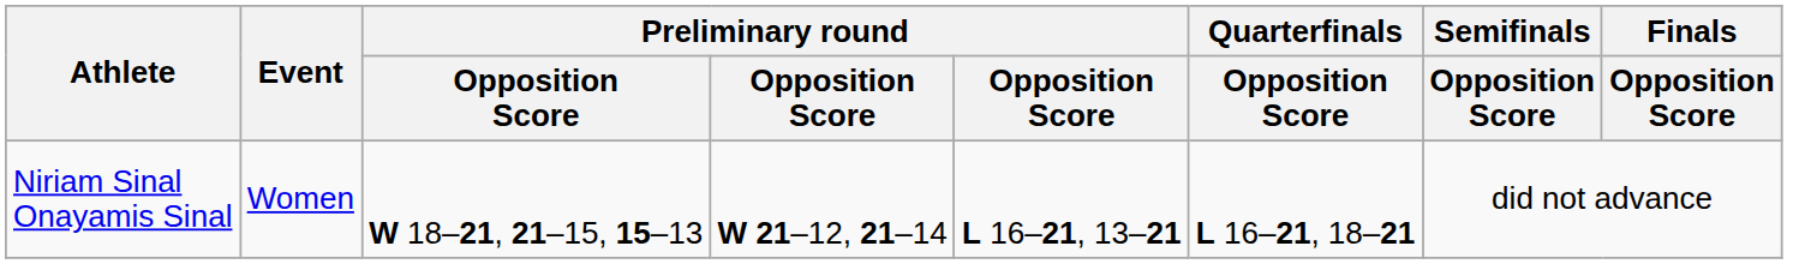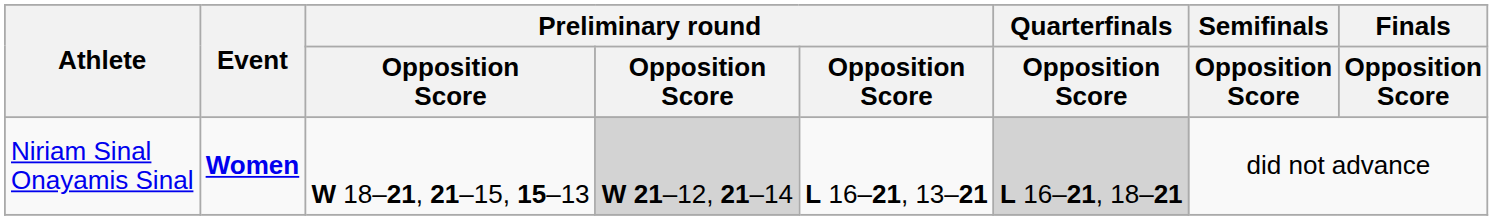Niriam Sinal Onayamis Sinal | Event: normal -> bold
Niriam Sinal Onayamis Sinal | column 4: no background -> lightgrey background
Niriam Sinal Onayamis Sinal | Quarterfinals / Opposition Score: no background -> lightgrey background
